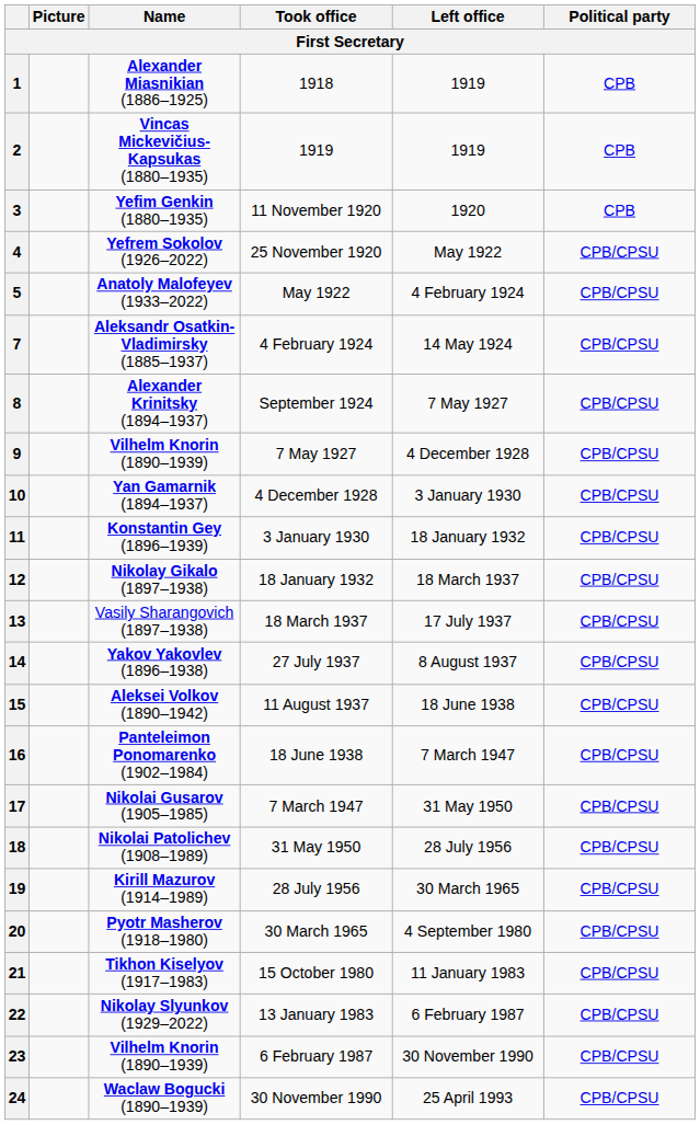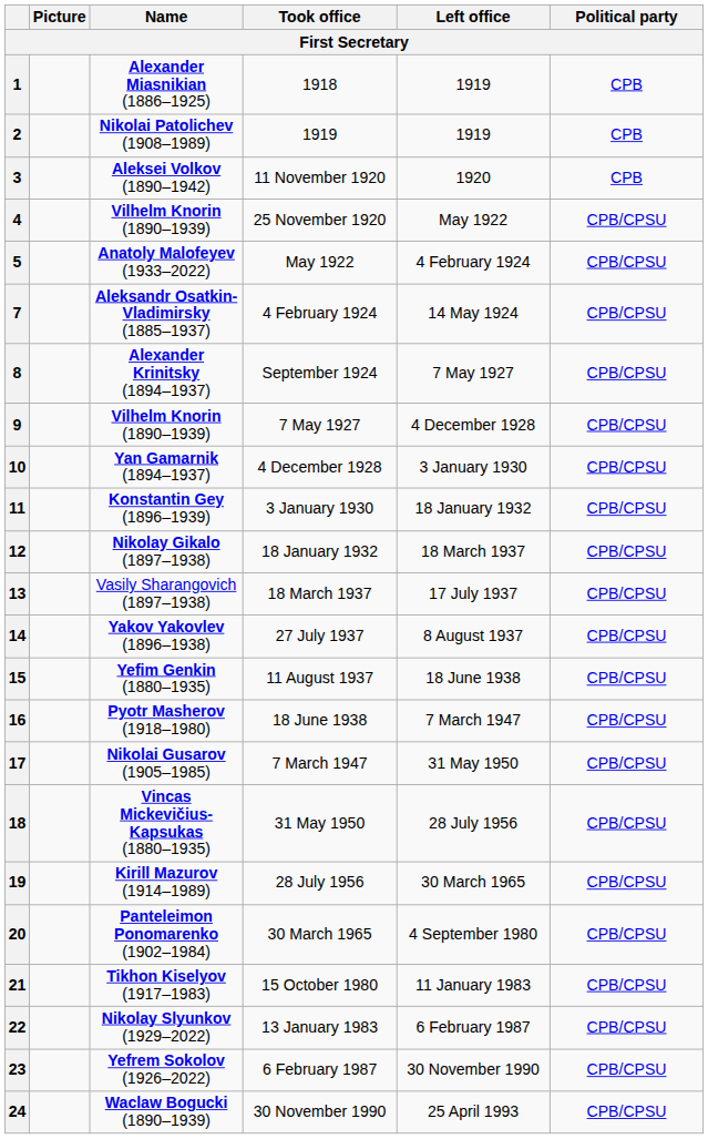2 | Name: Vincas Mickevičius-Kapsukas (1880–1935) -> Nikolai Patolichev (1908–1989)
3 | Name: Yefim Genkin (1880–1935) -> Aleksei Volkov (1890–1942)
4 | Name: Yefrem Sokolov (1926–2022) -> Vilhelm Knorin (1890–1939)
15 | Name: Aleksei Volkov (1890–1942) -> Yefim Genkin (1880–1935)
16 | Name: Panteleimon Ponomarenko (1902–1984) -> Pyotr Masherov (1918–1980)
18 | Name: Nikolai Patolichev (1908–1989) -> Vincas Mickevičius-Kapsukas (1880–1935)
20 | Name: Pyotr Masherov (1918–1980) -> Panteleimon Ponomarenko (1902–1984)
23 | Name: Vilhelm Knorin (1890–1939) -> Yefrem Sokolov (1926–2022)
